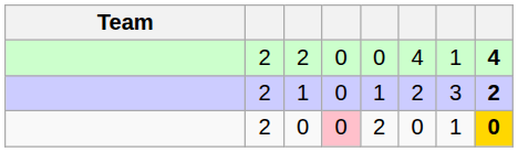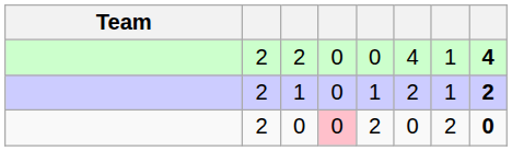row 3 | column 7: 3 -> 1
row 4 | column 7: 1 -> 2
row 4 | column 8: gold background -> no background
